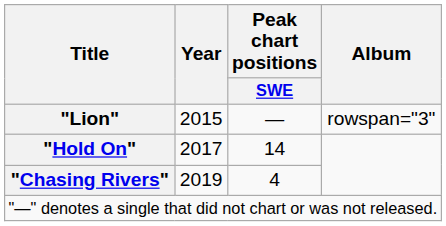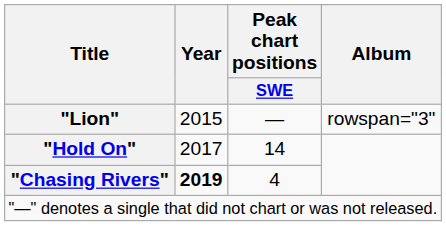"Chasing Rivers" | Year: normal -> bold
